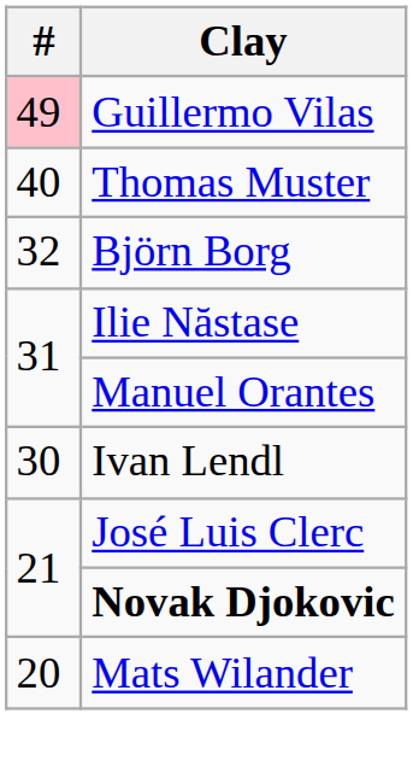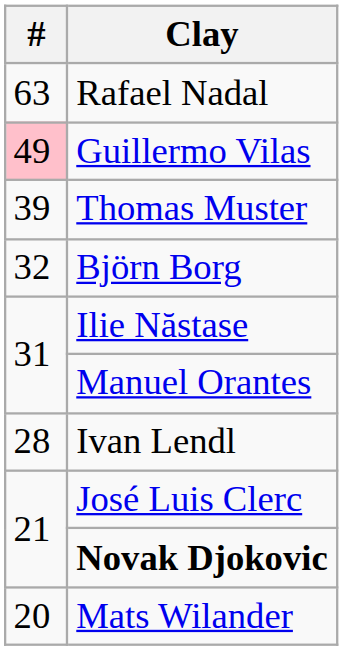+ row: 63 | Rafael Nadal
Thomas Muster | #: 40 -> 39
Ivan Lendl | #: 30 -> 28
